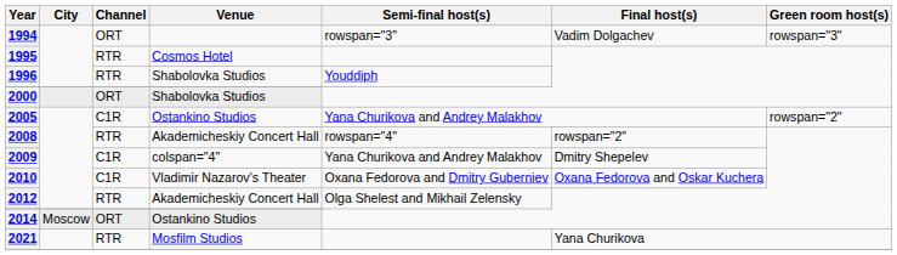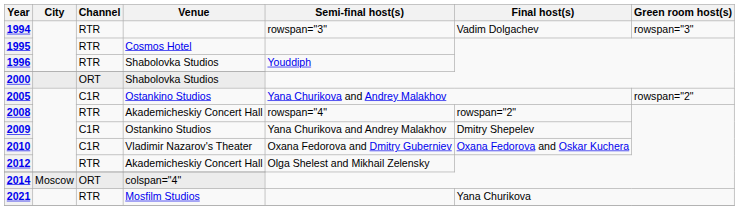1994 | Channel: ORT -> RTR
2009 | Venue: colspan="4" -> Ostankino Studios
2014 | Venue: Ostankino Studios -> colspan="4"
